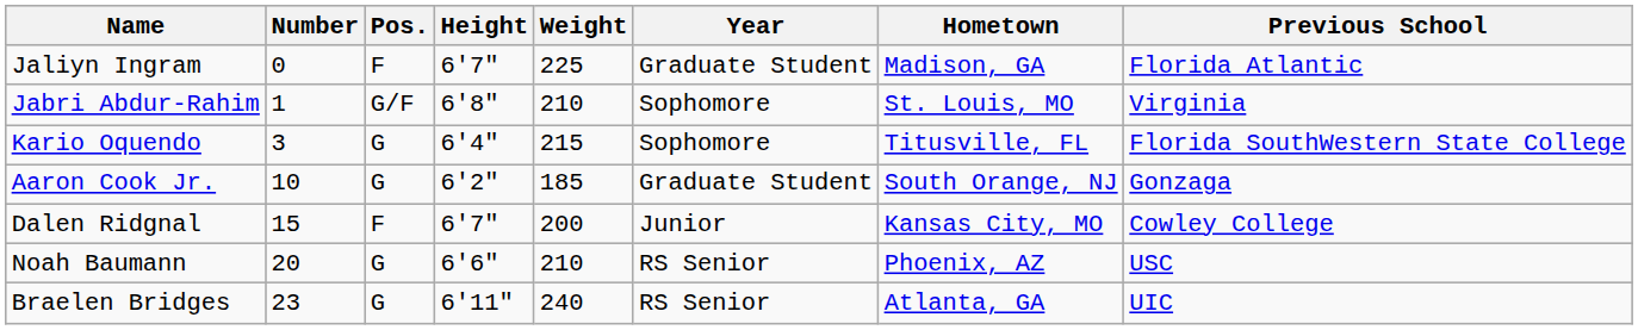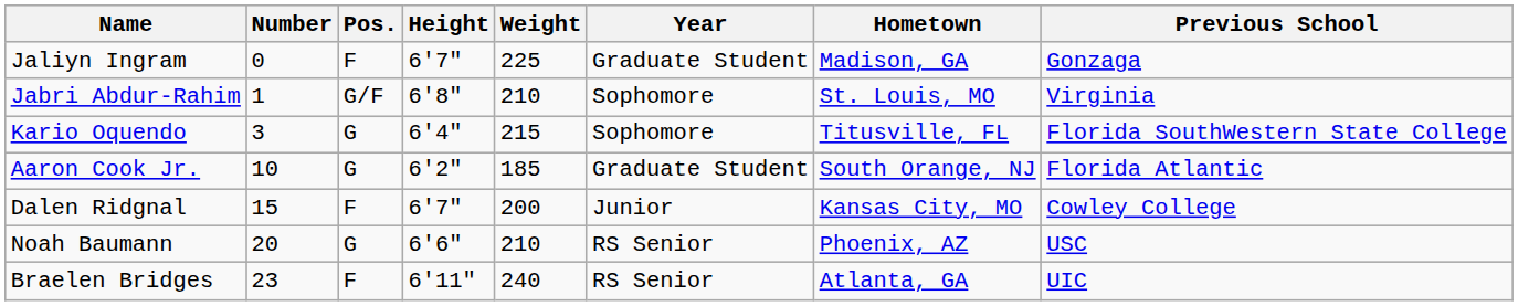Jaliyn Ingram | Previous School: Florida Atlantic -> Gonzaga
Aaron Cook Jr. | Previous School: Gonzaga -> Florida Atlantic
Braelen Bridges | Pos.: G -> F
